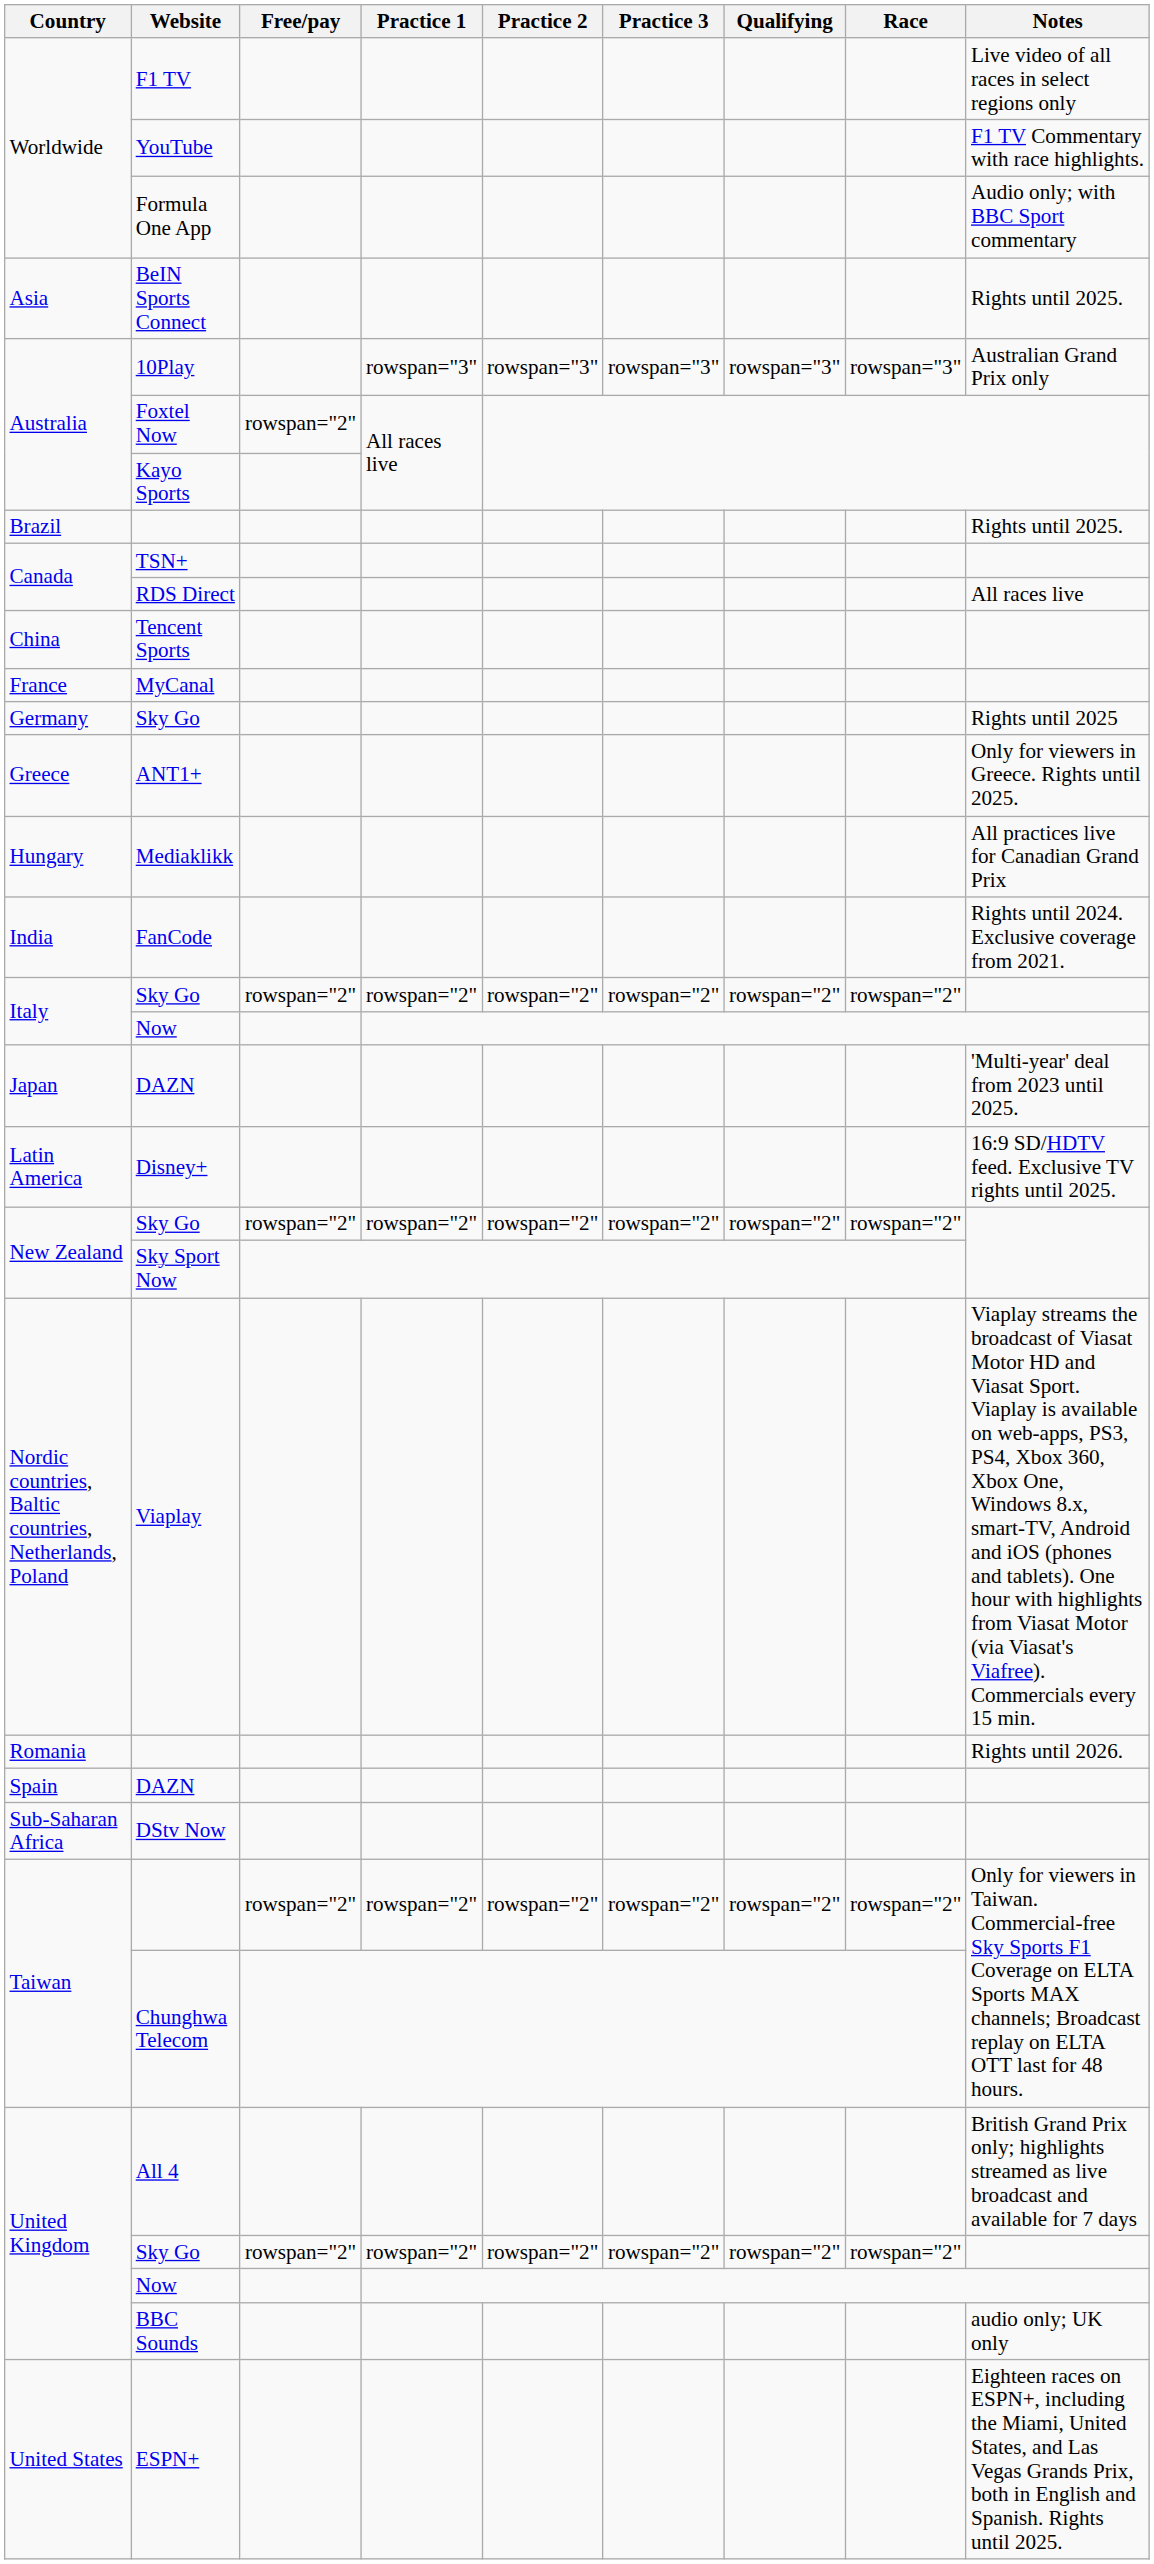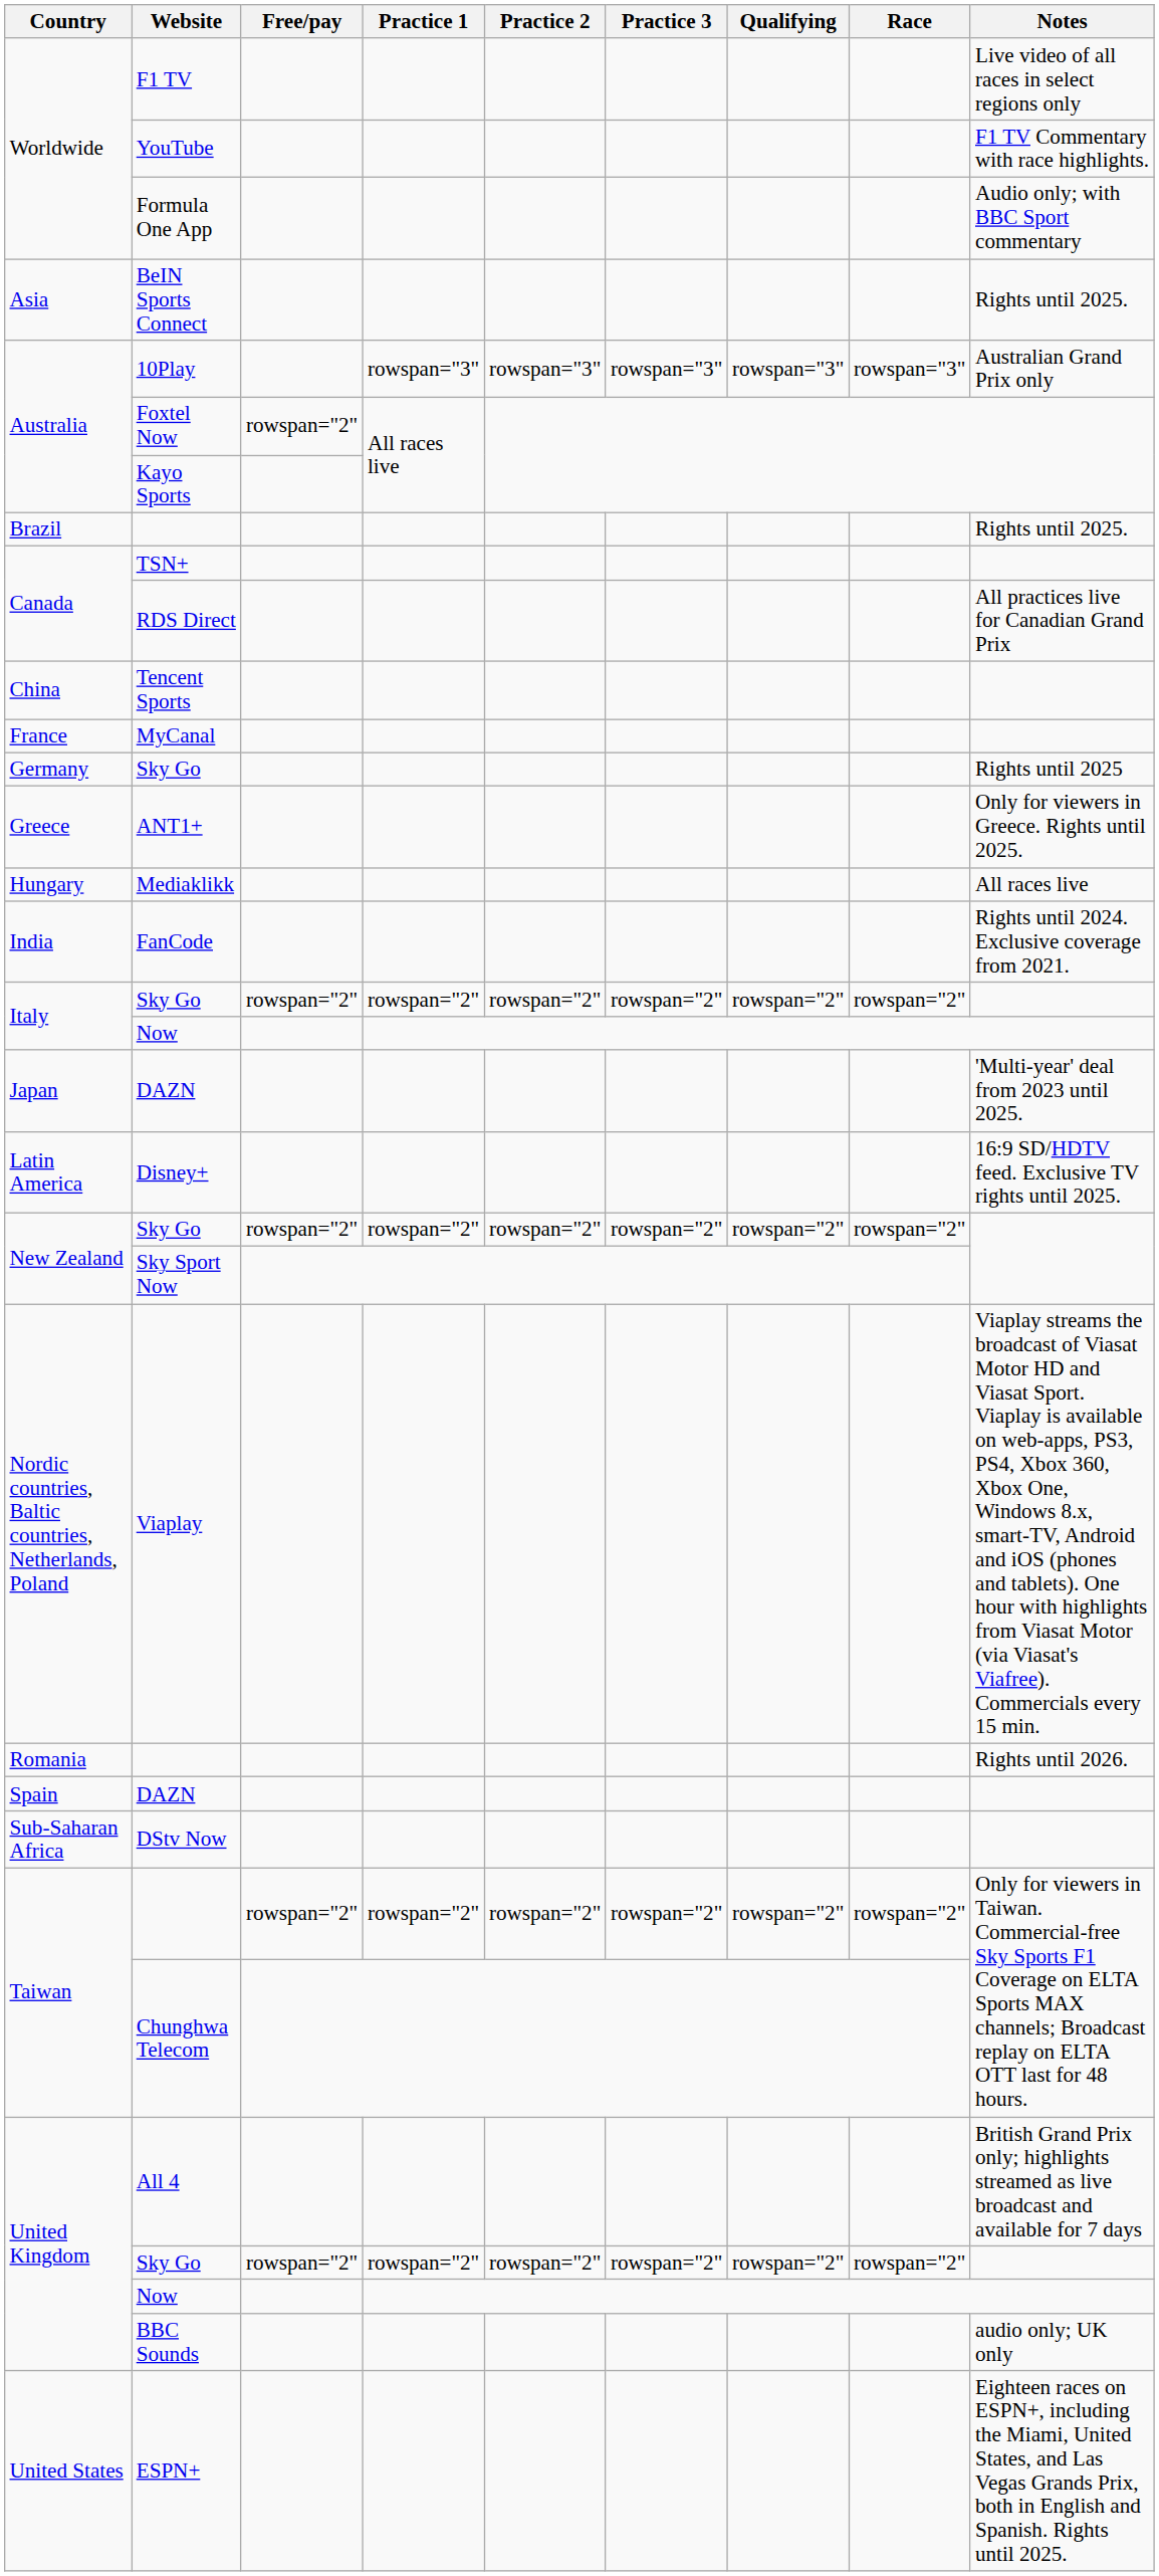RDS Direct | Notes: All races live -> All practices live for Canadian Grand Prix
Mediaklikk | Notes: All practices live for Canadian Grand Prix -> All races live
